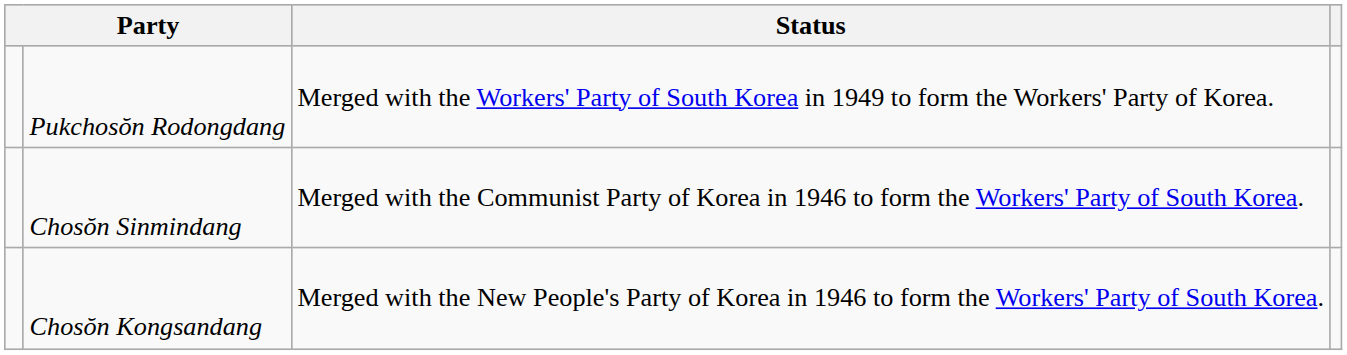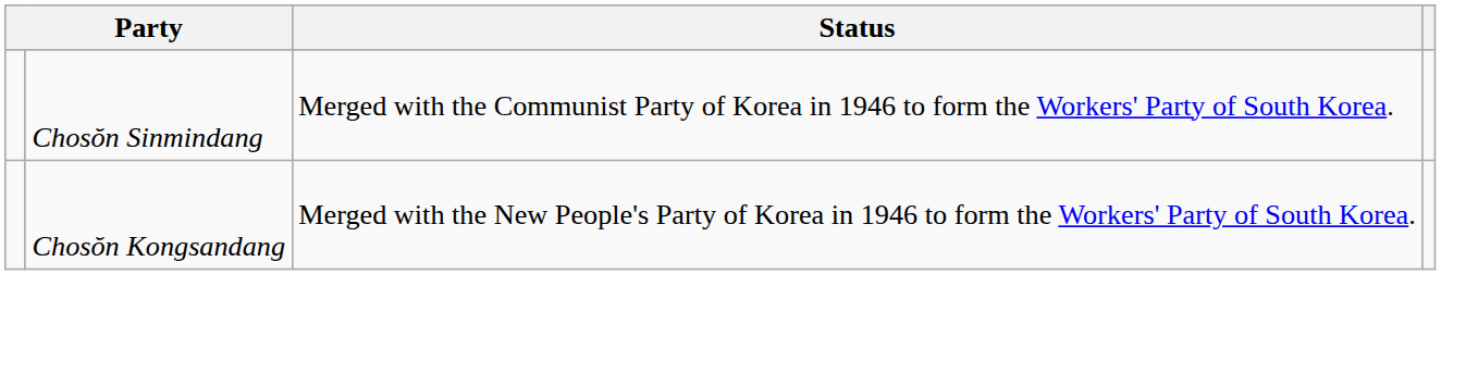- row: Pukchosŏn Rodongdang | Merged with the Workers' Party of South Korea in 1949 to form the Workers' Party of Korea.
